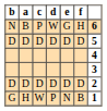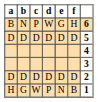columns swapped: a <-> b
